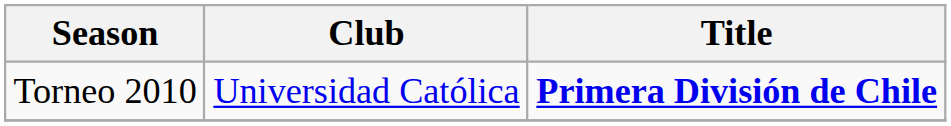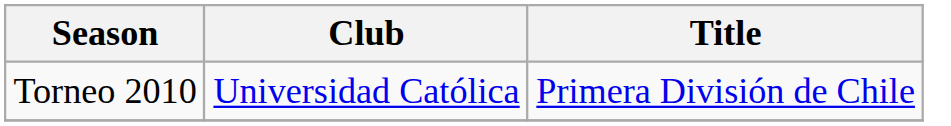Torneo 2010 | Title: bold -> normal
